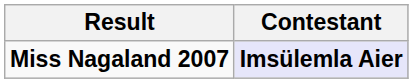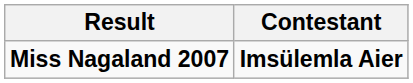Miss Nagaland 2007 | Contestant: lavender background -> no background
